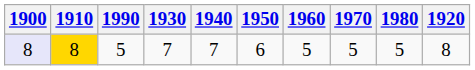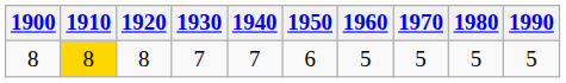columns swapped: 1920 <-> 1990
row 2 | 1900: lavender background -> no background
